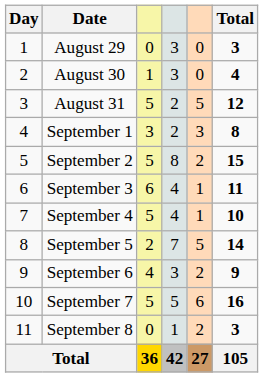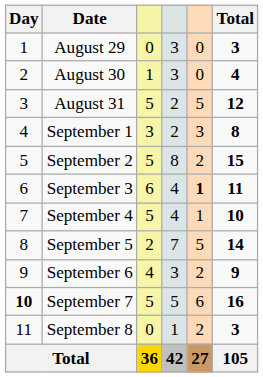September 3 | column 5: normal -> bold
September 7 | Day: normal -> bold
